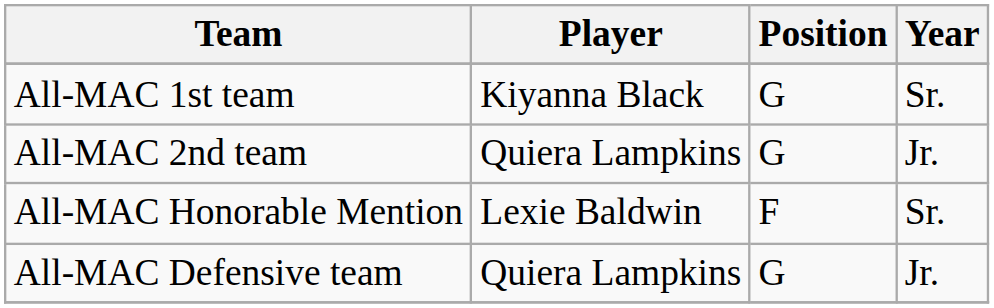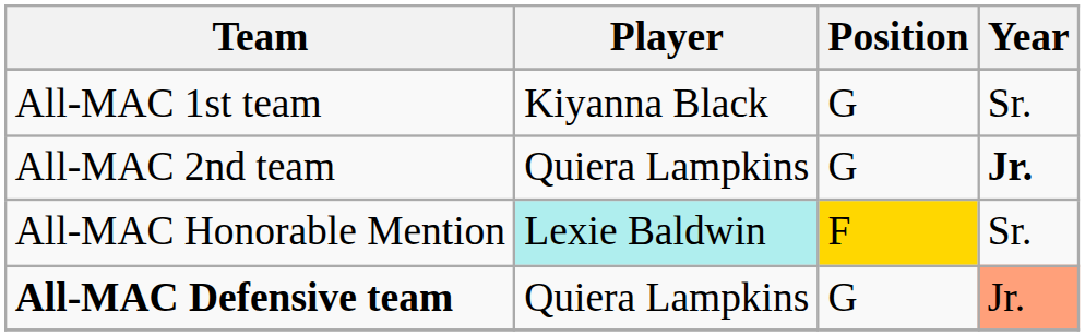row 3 | Year: normal -> bold
row 4 | Player: no background -> paleturquoise background
row 4 | Position: no background -> gold background
row 5 | Team: normal -> bold
row 5 | Year: no background -> lightsalmon background
